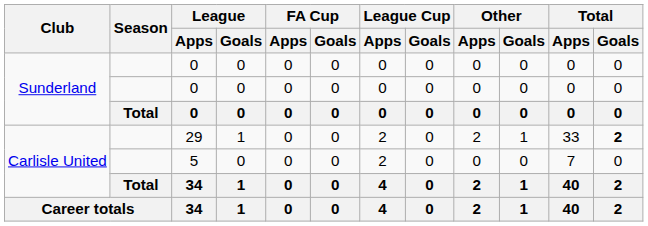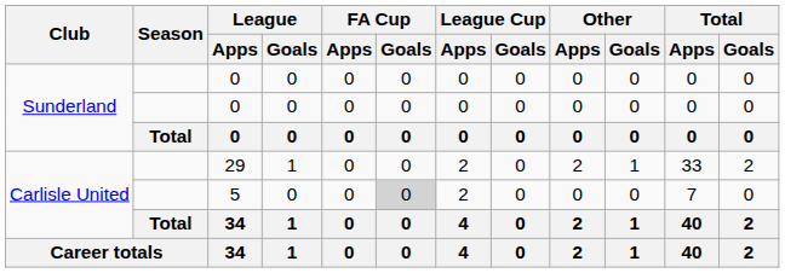29 | Total / Goals: bold -> normal
5 | FA Cup / Goals: no background -> lightgrey background
